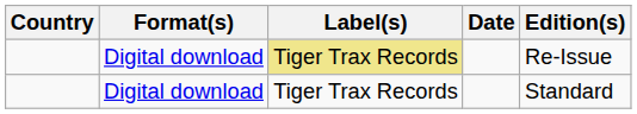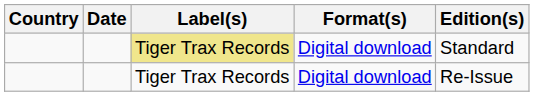columns swapped: Date <-> Format(s)
row 2 | Edition(s): Re-Issue -> Standard
row 3 | Edition(s): Standard -> Re-Issue
